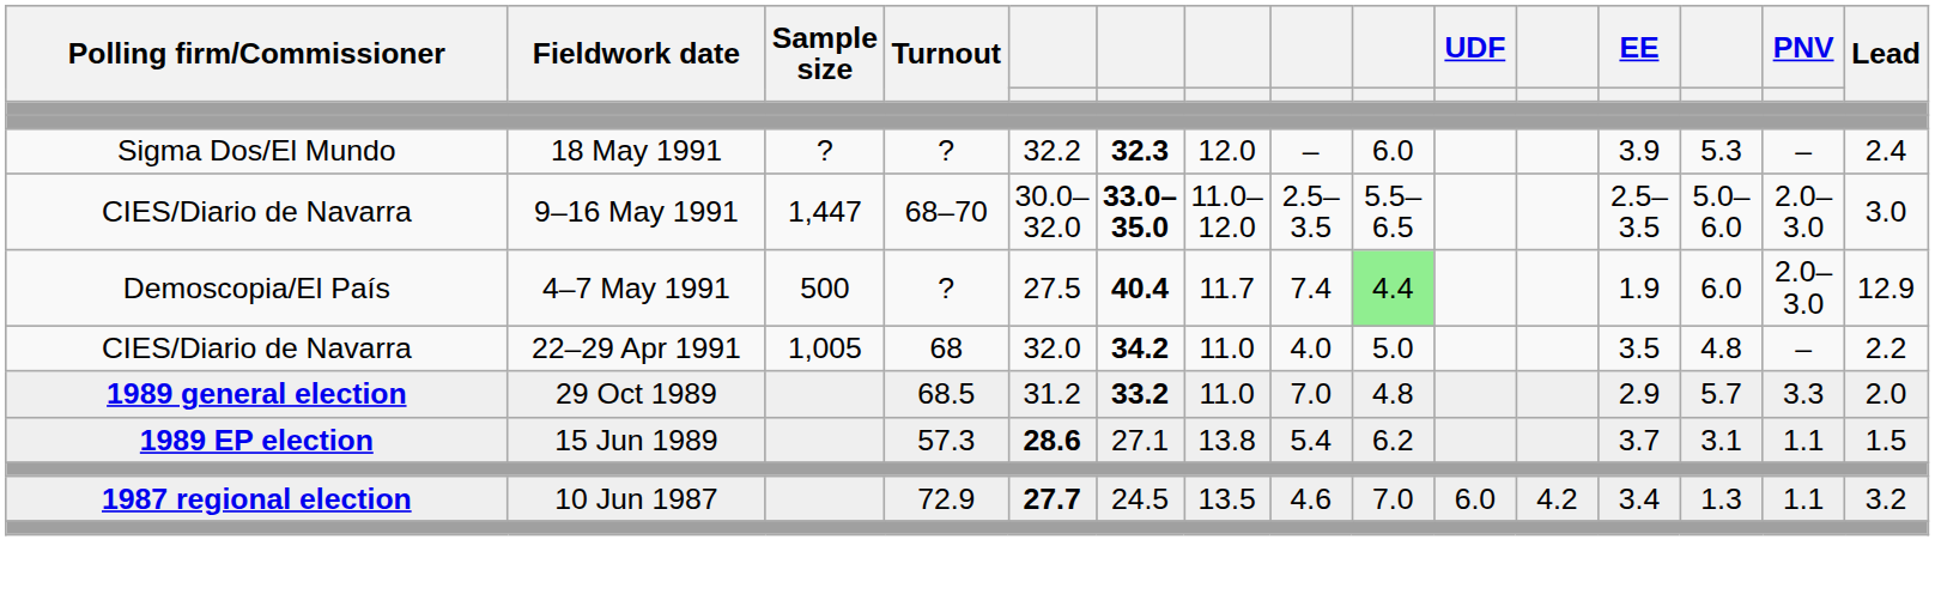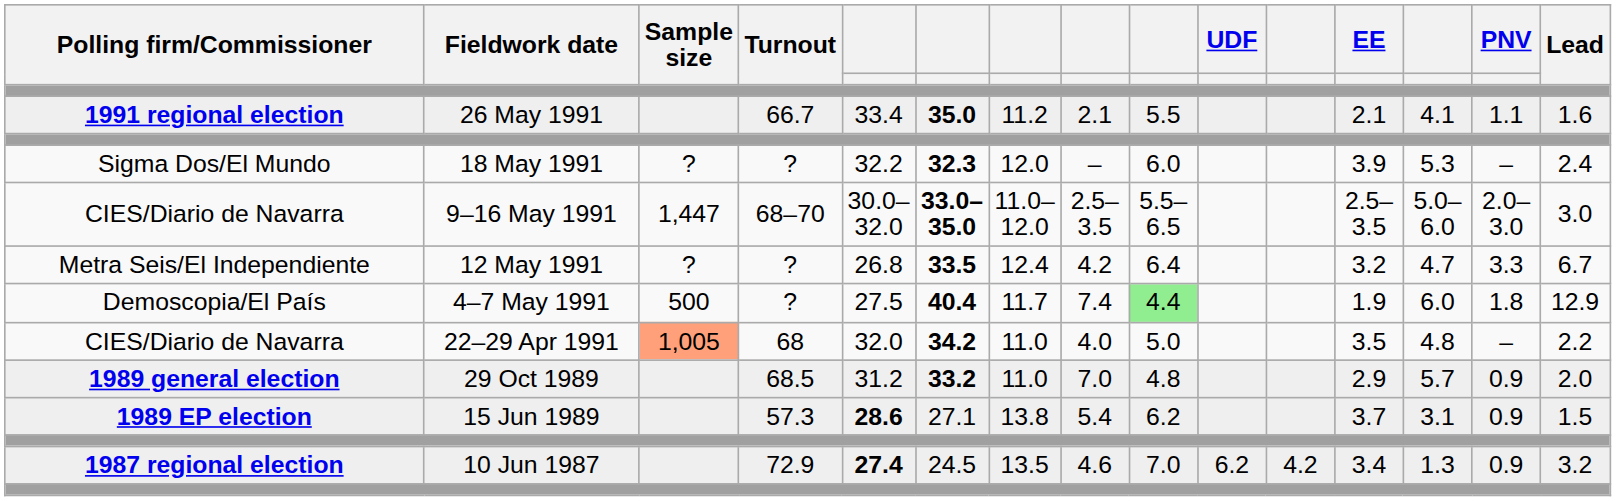+ row: 1991 regional election | 26 May 1991 | 66.7 | 33.4 | 35.0 | 11.2 | 2.1 | 5.5 | 2.1 | 4.1 | 1.1 | 1.6
+ row: Metra Seis/El Independiente | 12 May 1991 | ? | ? | 26.8 | 33.5 | 12.4 | 4.2 | 6.4 | 3.2 | 4.7 | 3.3 | 6.7
4–7 May 1991 | PNV: 2.0– 3.0 -> 1.8
22–29 Apr 1991 | Sample size: no background -> lightsalmon background
29 Oct 1989 | PNV: 3.3 -> 0.9
15 Jun 1989 | PNV: 1.1 -> 0.9
10 Jun 1987 | column 5: 27.7 -> 27.4
10 Jun 1987 | UDF: 6.0 -> 6.2
10 Jun 1987 | PNV: 1.1 -> 0.9
